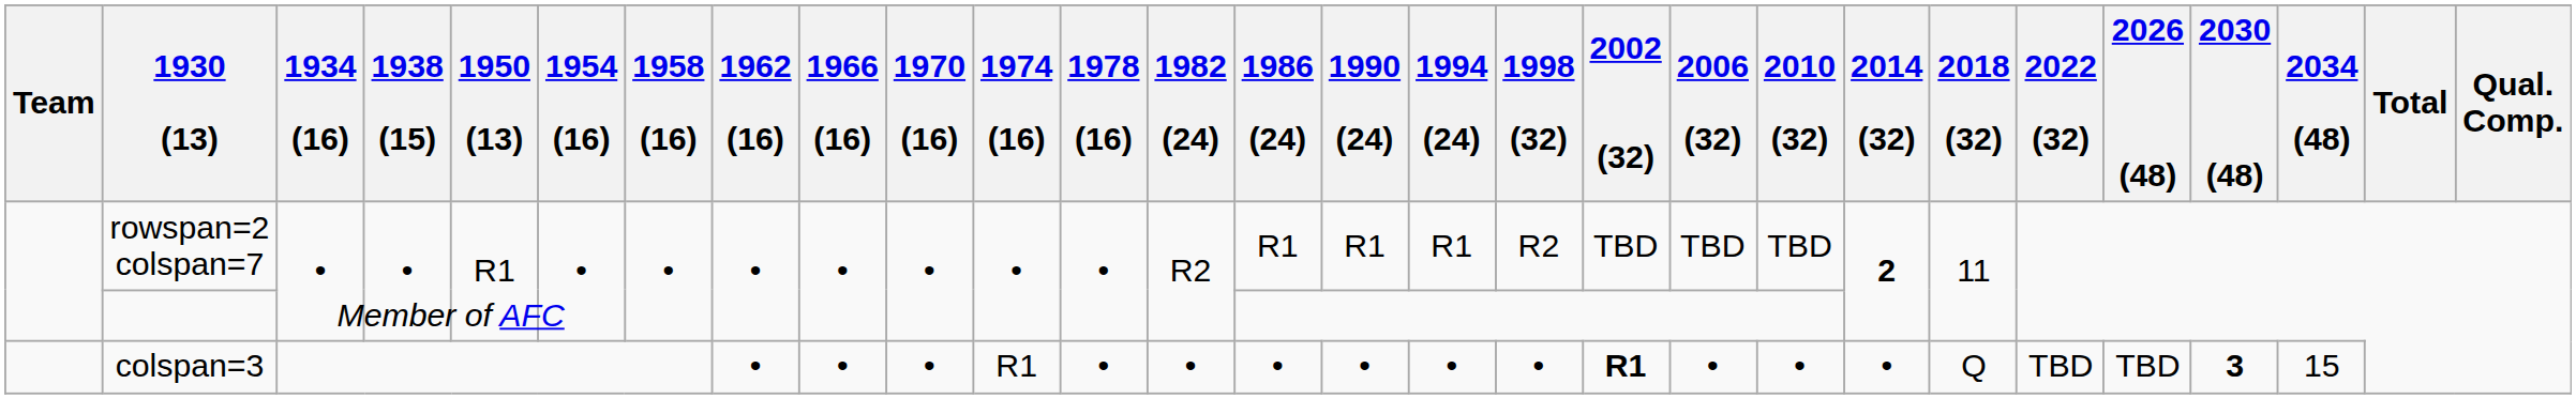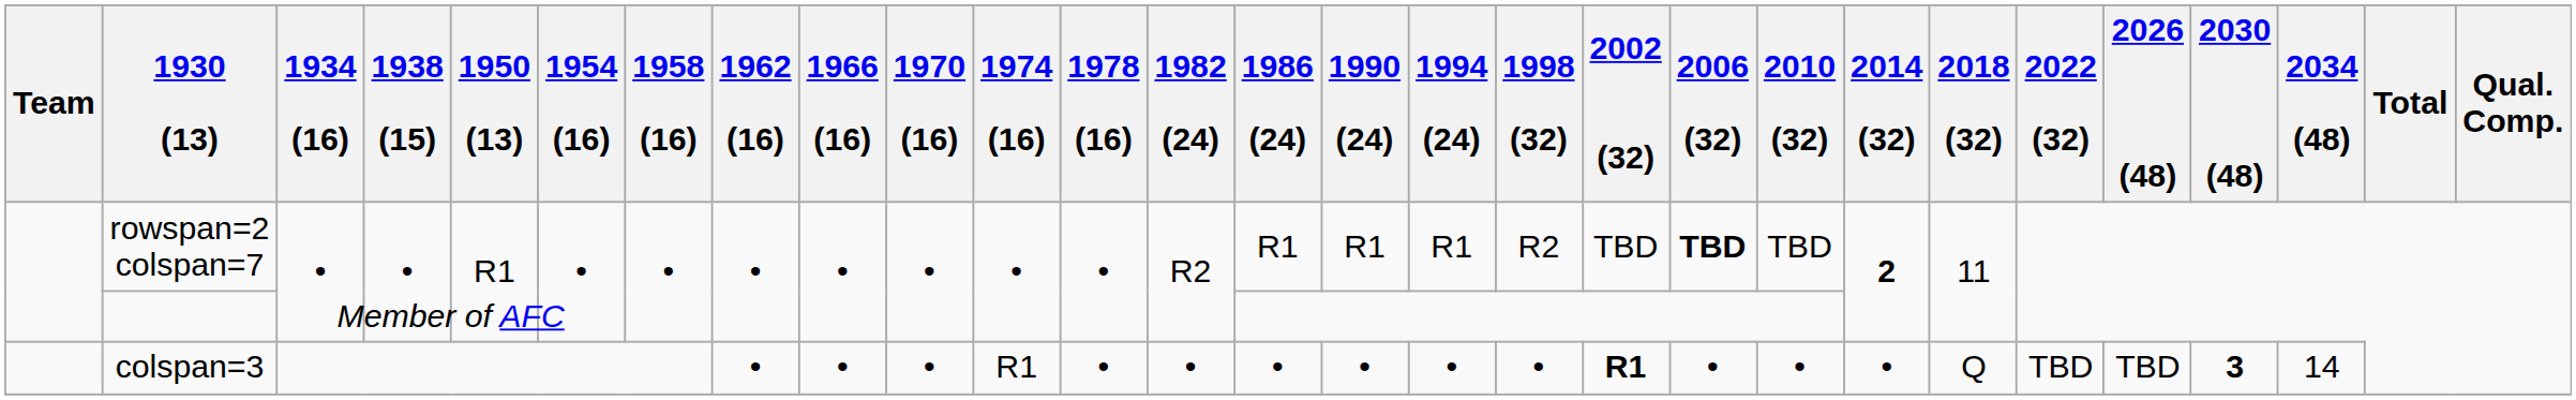rowspan=2 colspan=7 | 2006 (32): normal -> bold
colspan=3 | 2034 (48): 15 -> 14
